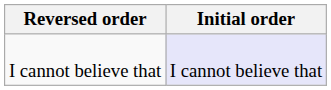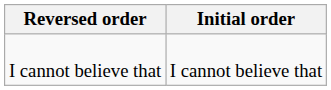row 2 | Initial order: lavender background -> no background
